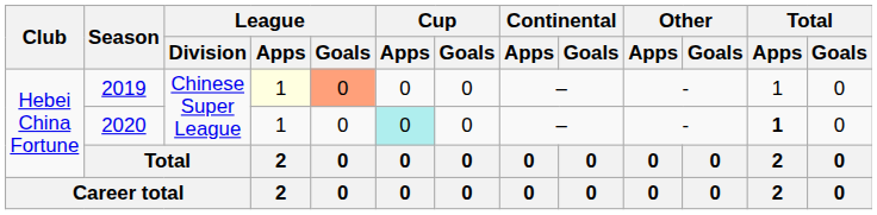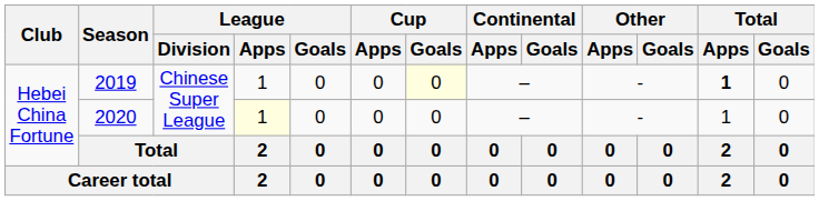2019 | League / Apps: lightyellow background -> no background
2019 | League / Goals: lightsalmon background -> no background
2019 | Cup / Goals: no background -> lightyellow background
2019 | Total / Apps: normal -> bold
2020 | League / Apps: no background -> lightyellow background
2020 | Cup / Apps: paleturquoise background -> no background
2020 | Total / Apps: bold -> normal
